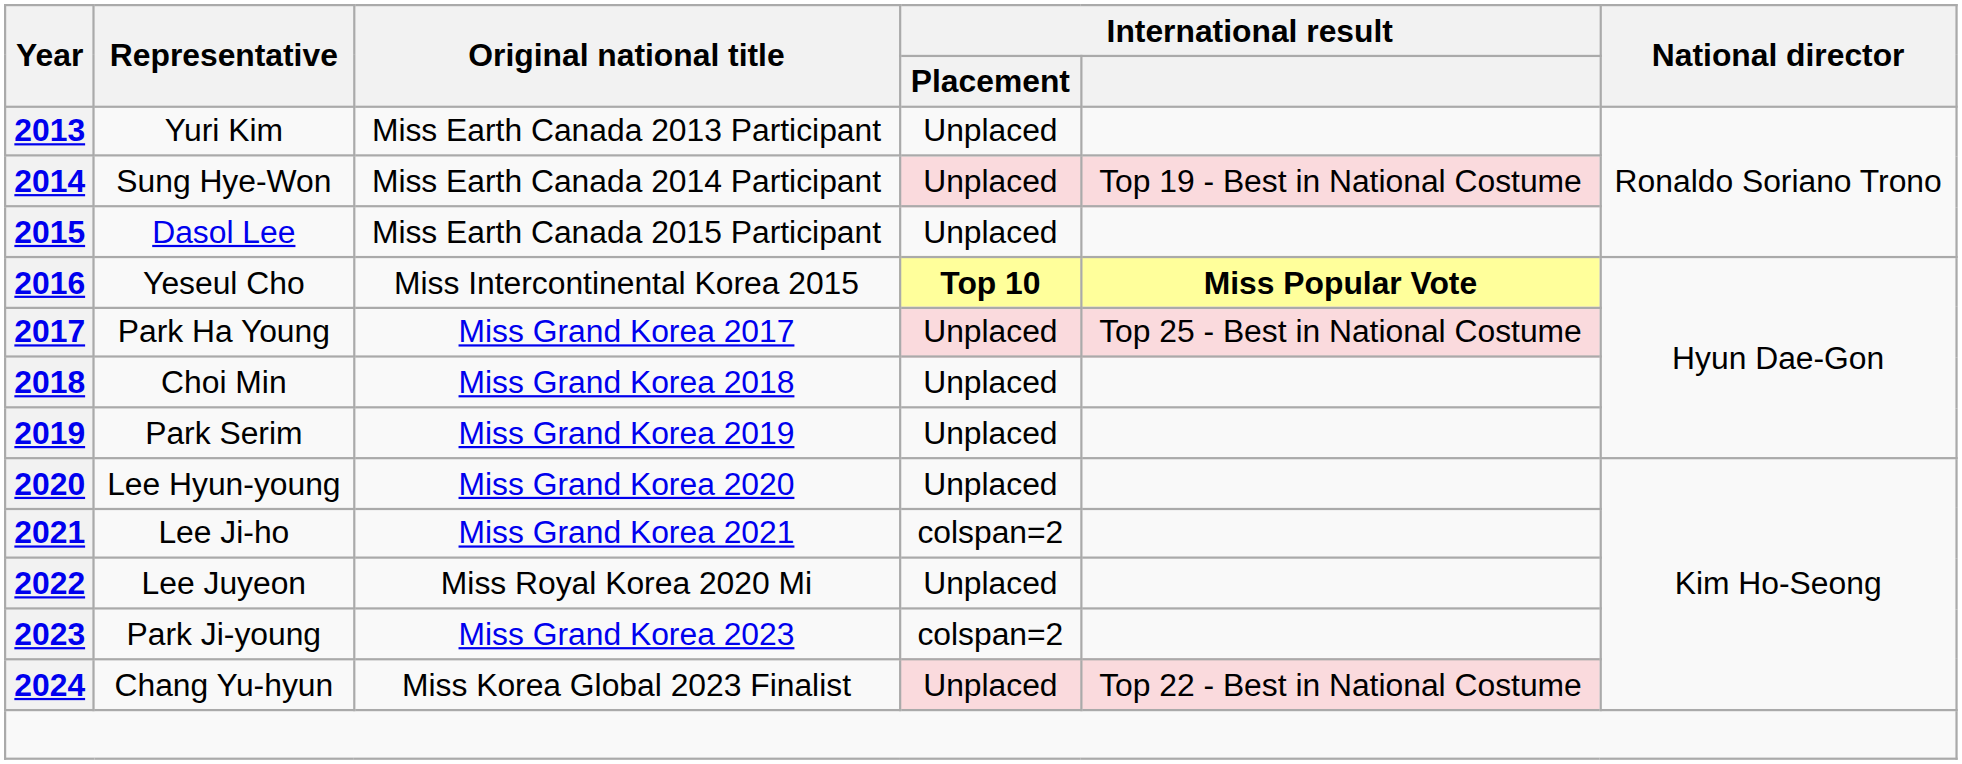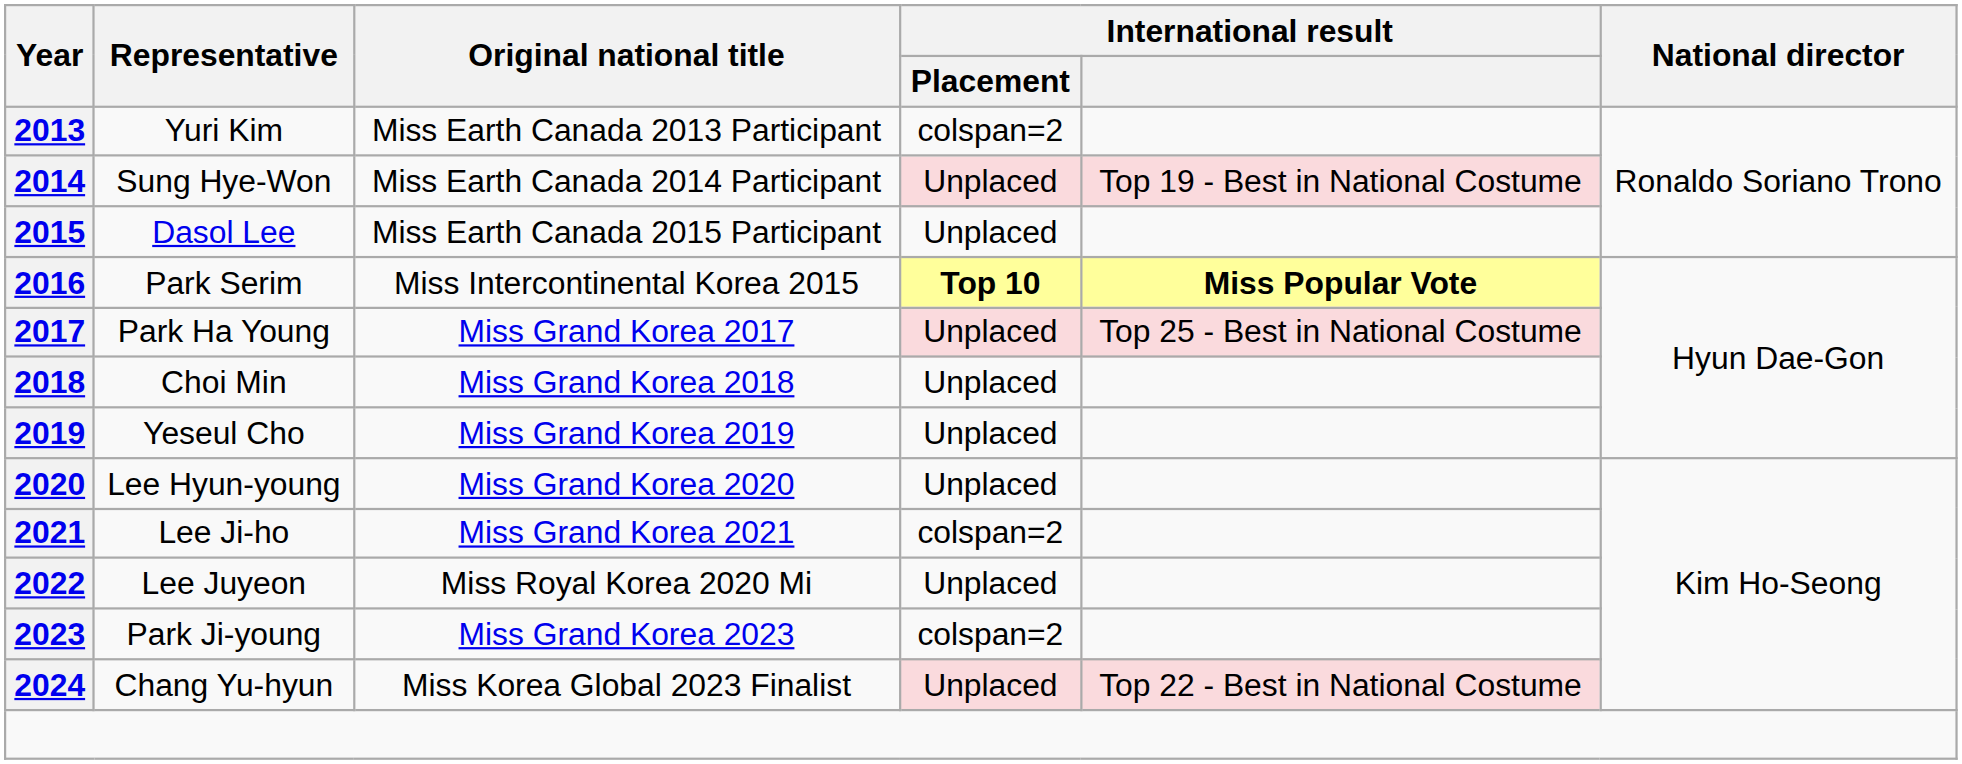2013 | International result / Placement: Unplaced -> colspan=2
2016 | Representative: Yeseul Cho -> Park Serim
2019 | Representative: Park Serim -> Yeseul Cho
